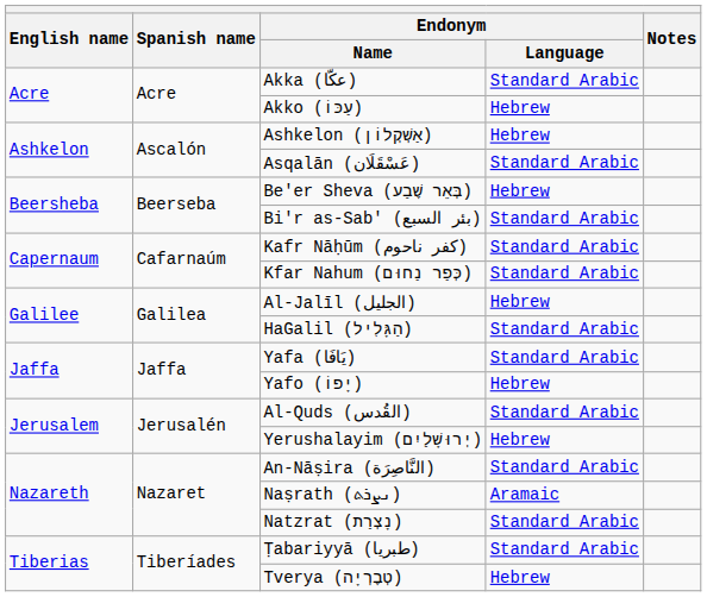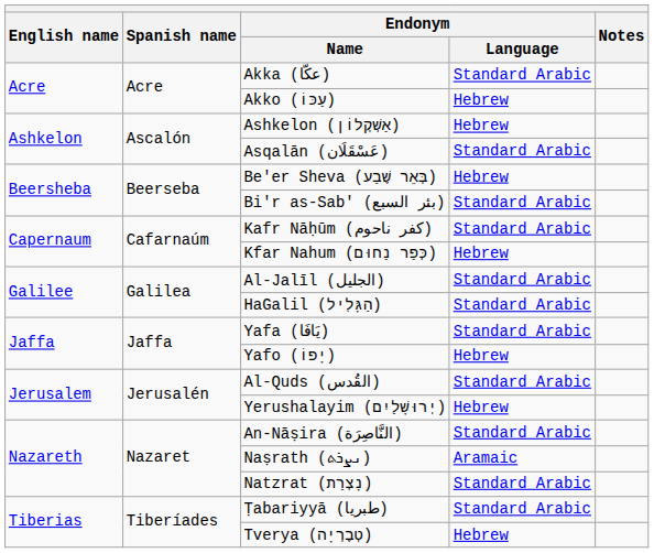Kfar Nahum (כְּפַר נַחוּם) | Endonym / Language: Standard Arabic -> Hebrew
Al-Jalīl (الجليل) | Endonym / Language: Hebrew -> Standard Arabic
